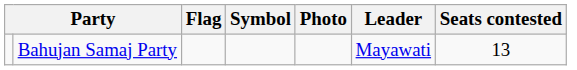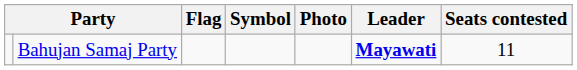Bahujan Samaj Party | Leader: normal -> bold
Bahujan Samaj Party | Seats contested: 13 -> 11
